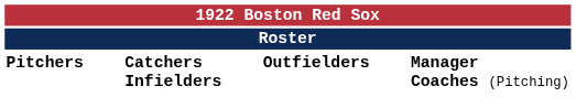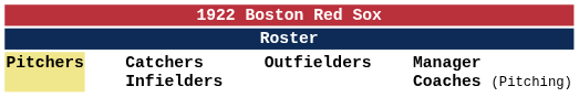Pitchers | column 1: no background -> khaki background
